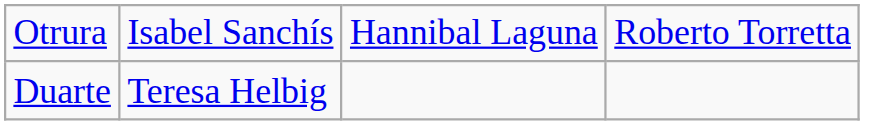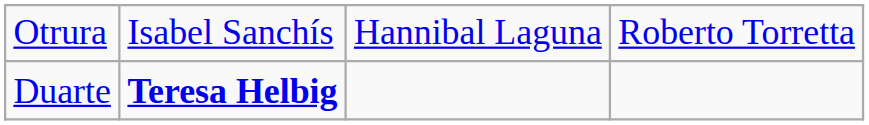Duarte | column 2: normal -> bold
